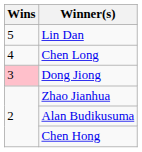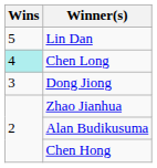Chen Long | Wins: no background -> paleturquoise background
Dong Jiong | Wins: pink background -> no background
